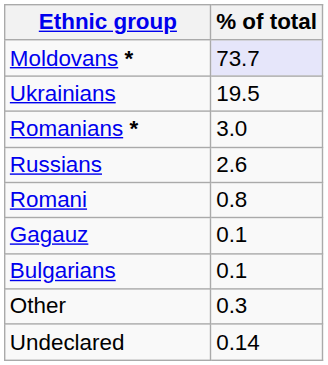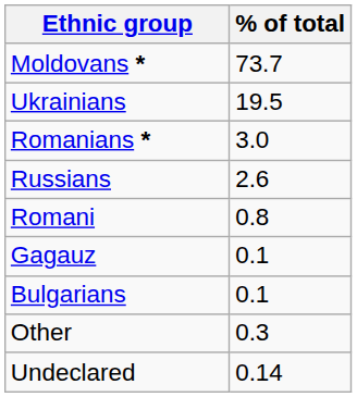Moldovans * | % of total: lavender background -> no background
